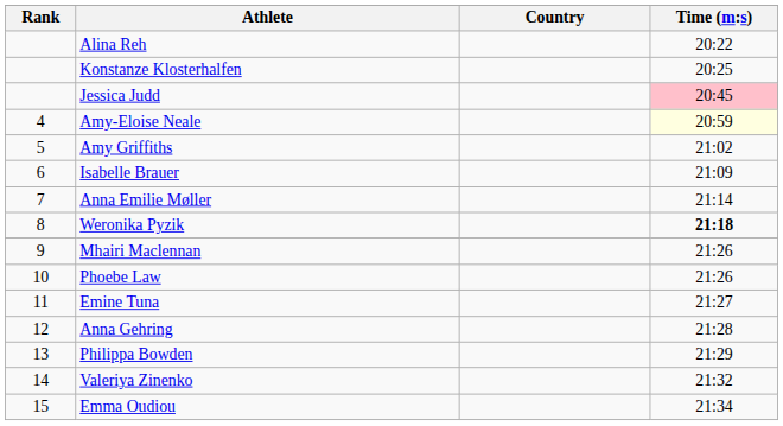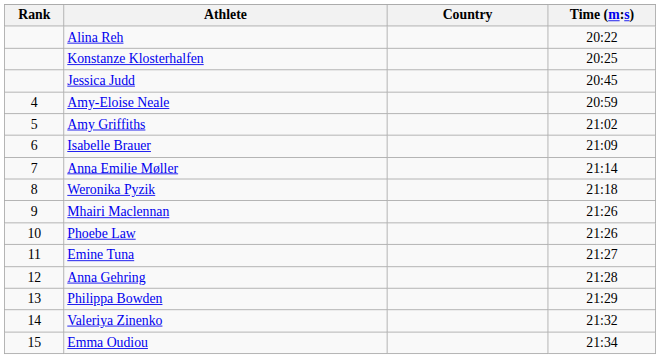Jessica Judd | Time (m:s): pink background -> no background
Amy-Eloise Neale | Time (m:s): lightyellow background -> no background
Weronika Pyzik | Time (m:s): bold -> normal
